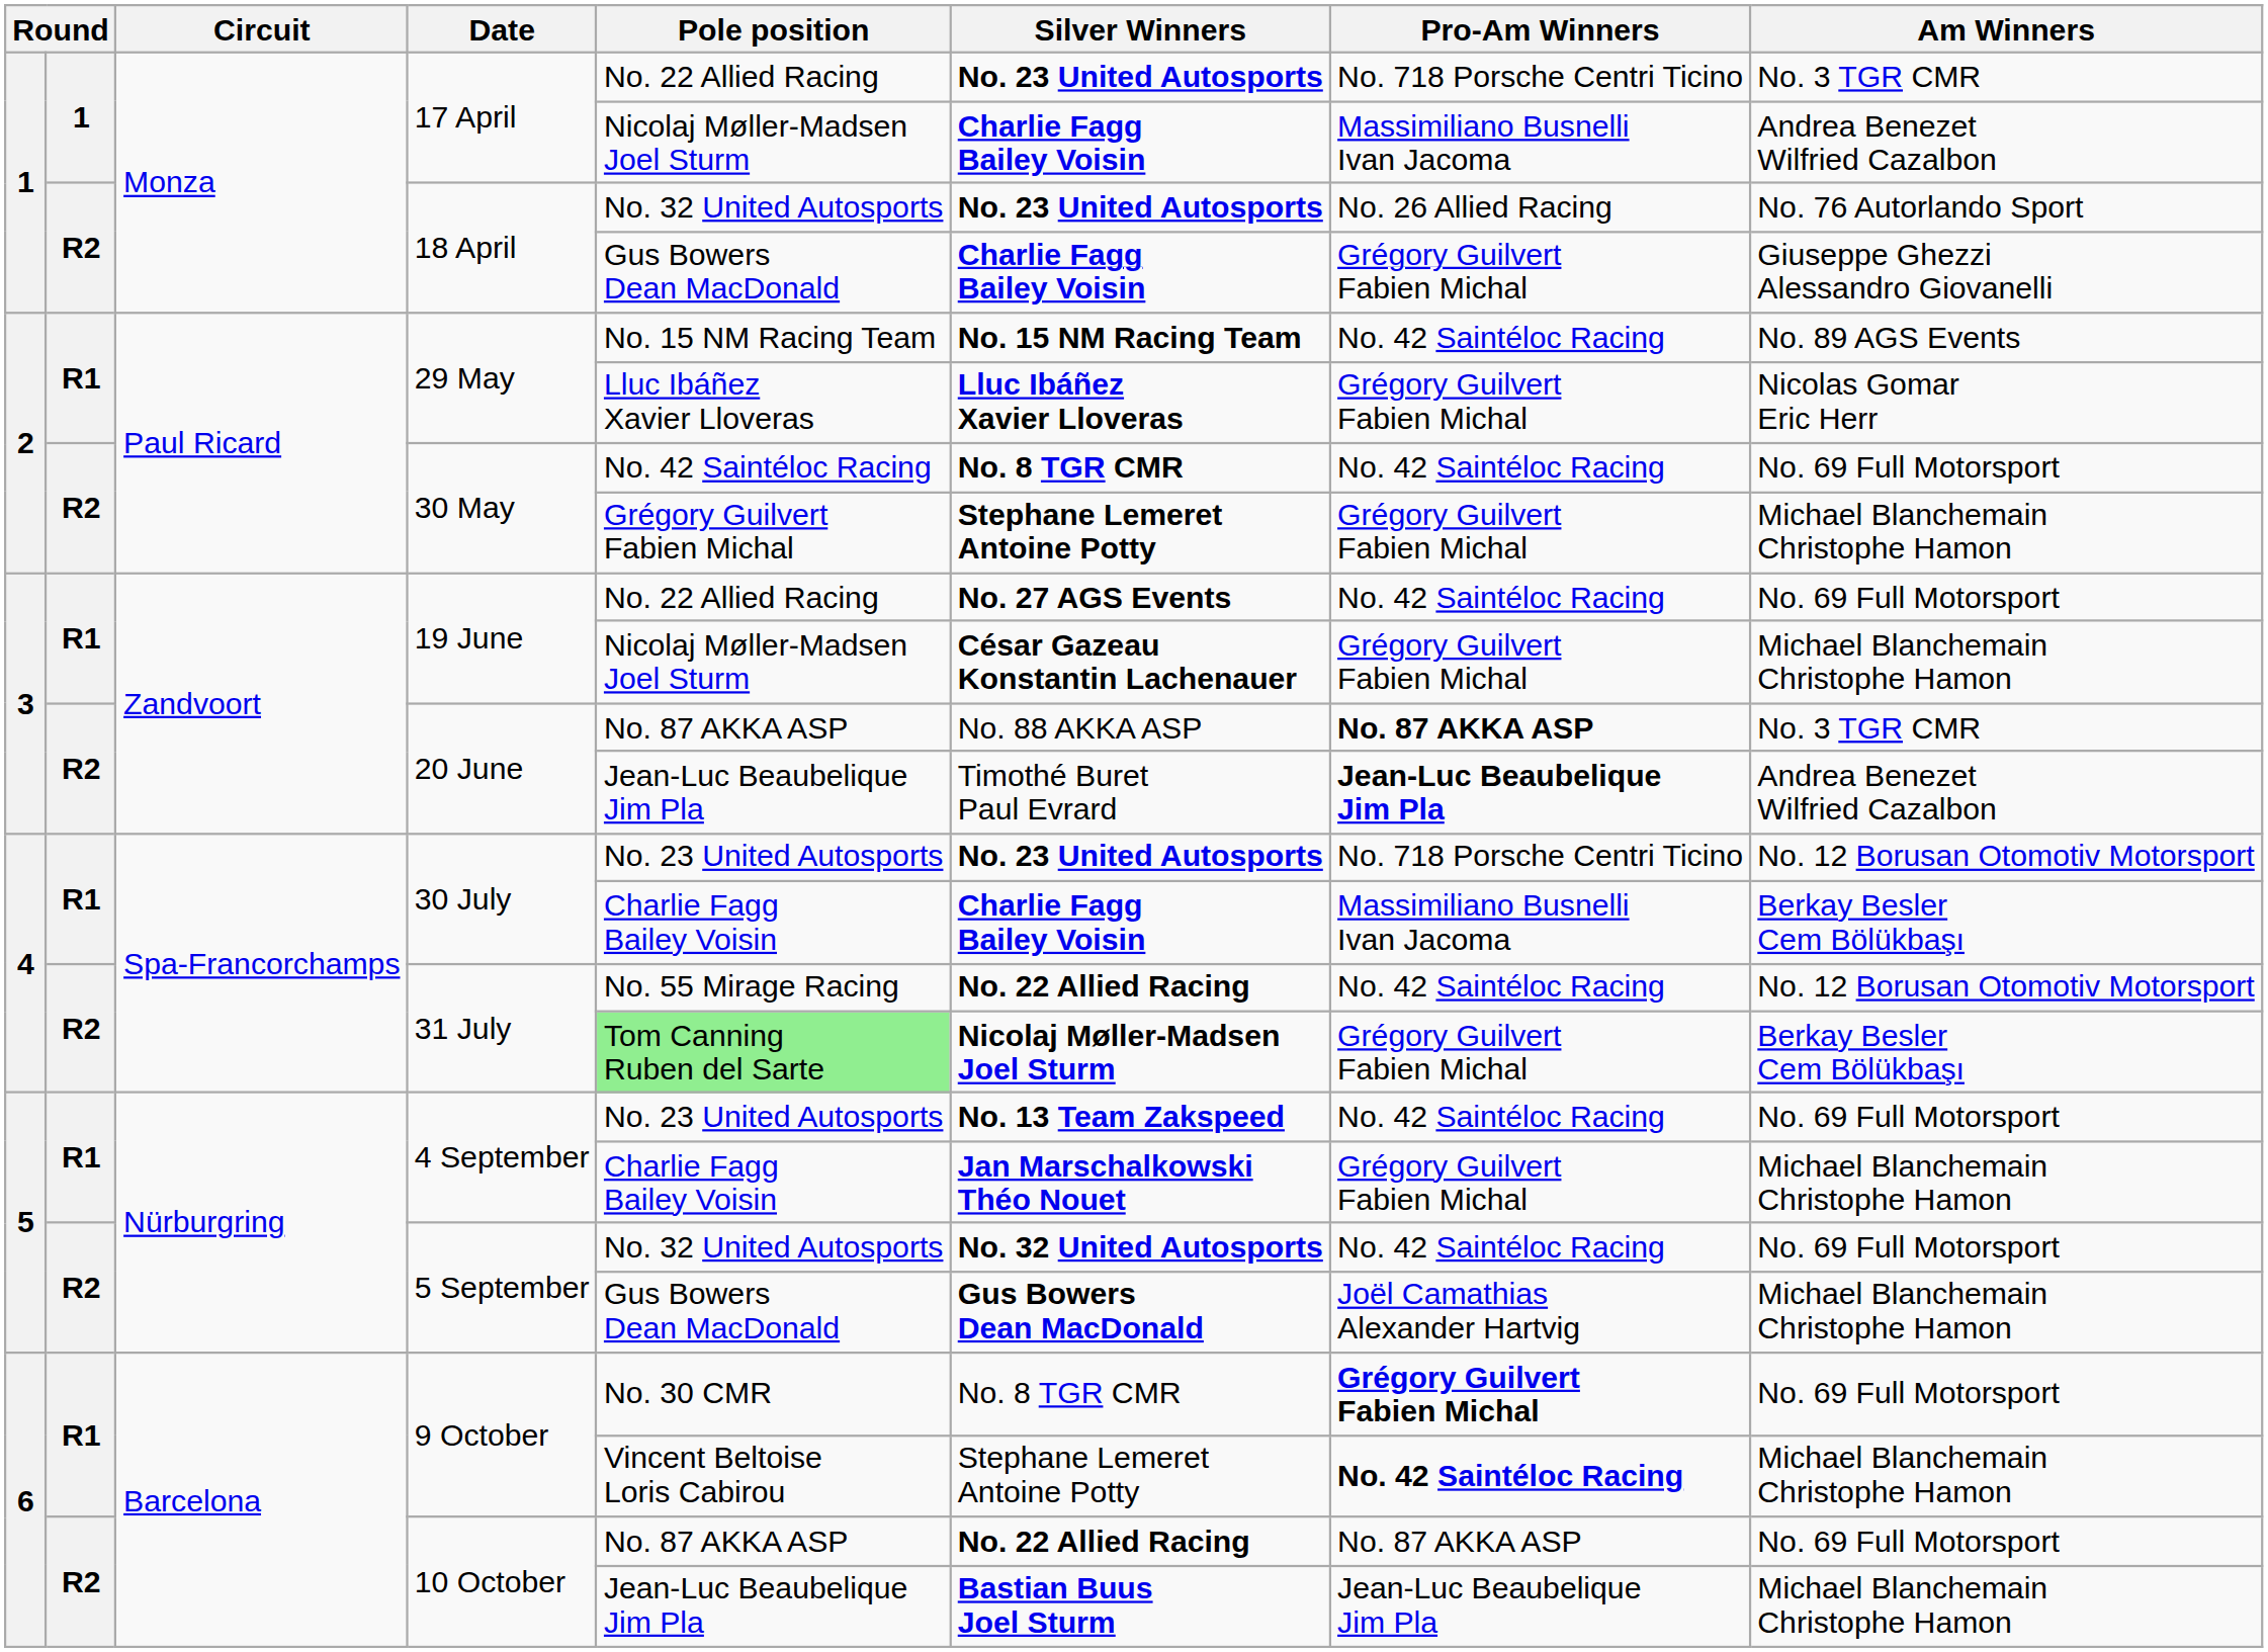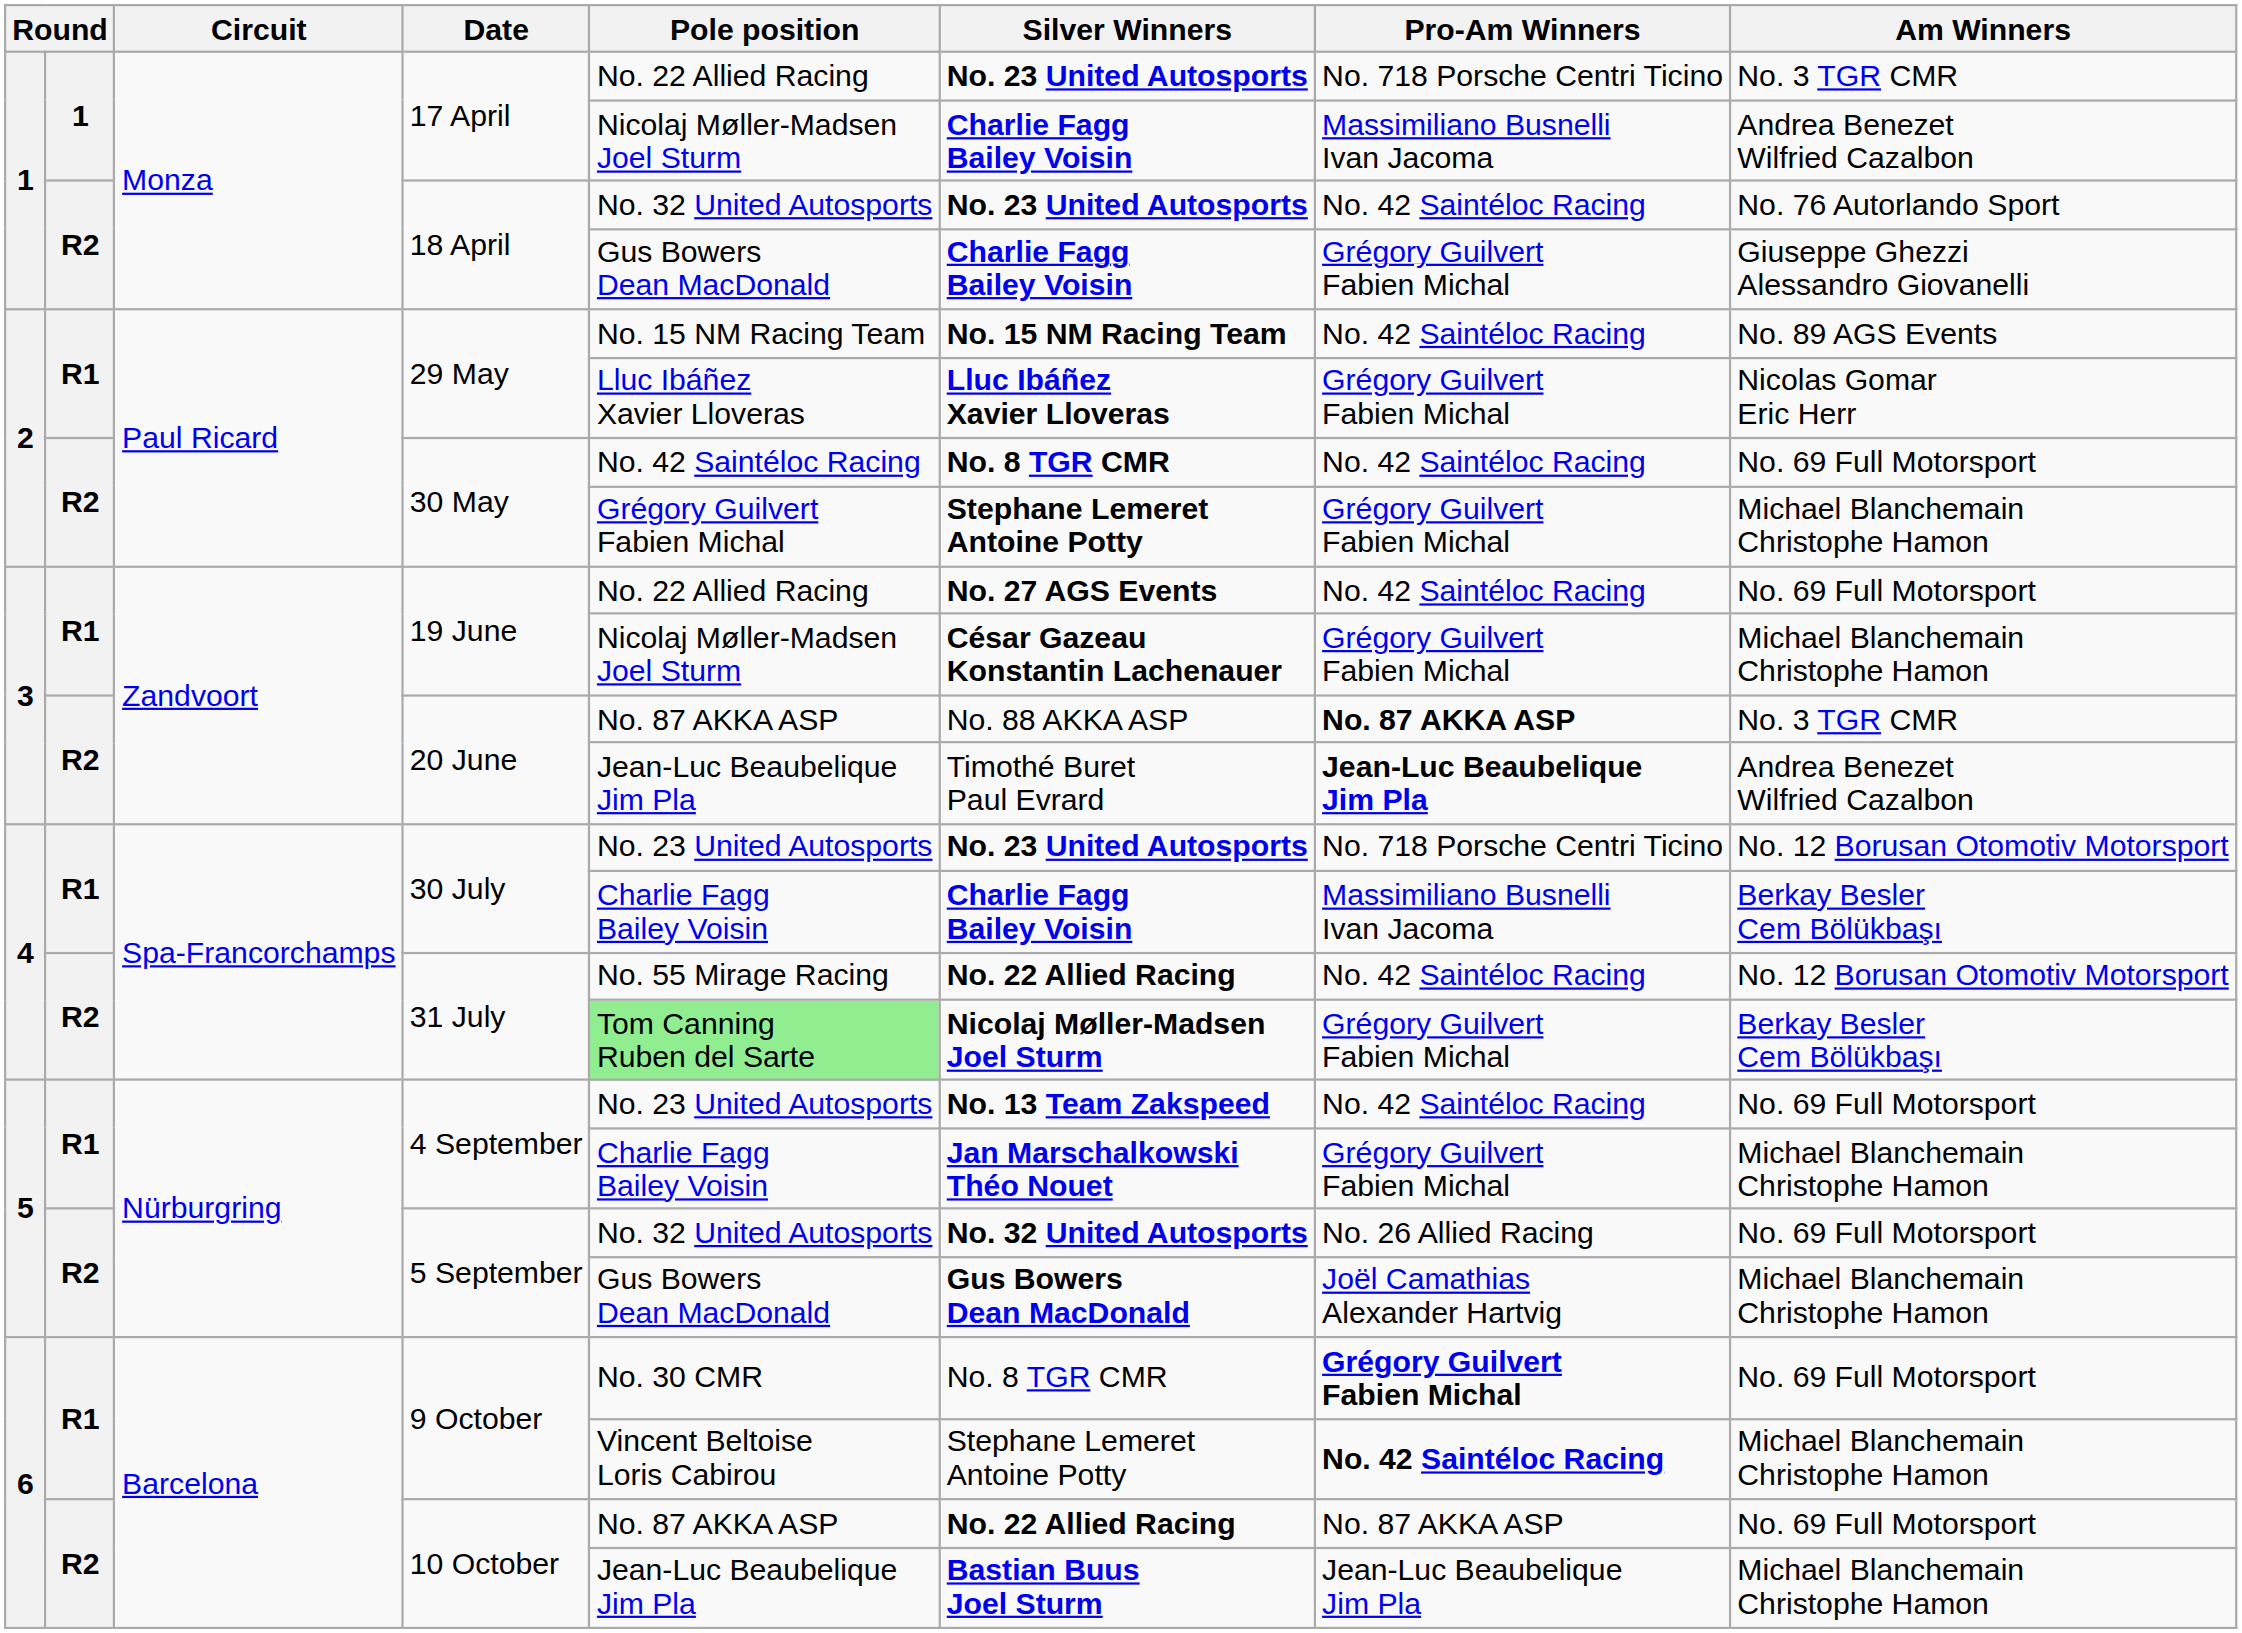row 4 | Pro-Am Winners: No. 26 Allied Racing -> No. 42 Saintéloc Racing
row 20 | Pro-Am Winners: No. 42 Saintéloc Racing -> No. 26 Allied Racing
